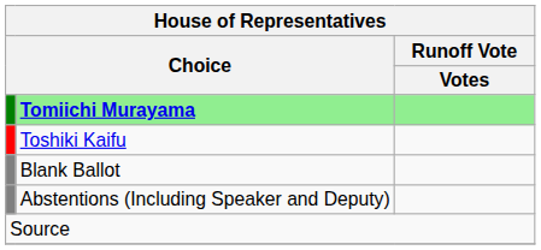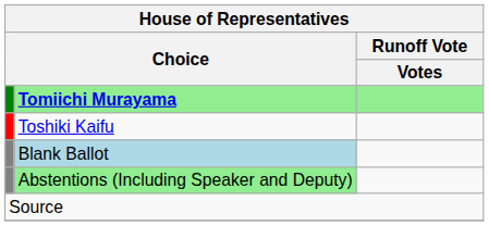Blank Ballot | column 2: no background -> lightblue background
Abstentions (Including Speaker and Deputy) | column 2: no background -> lightgreen background
